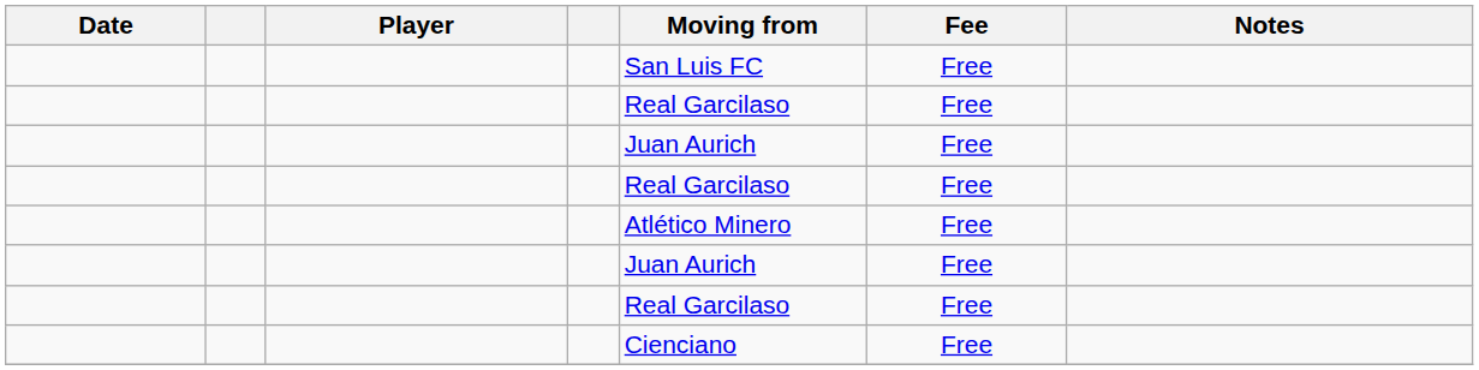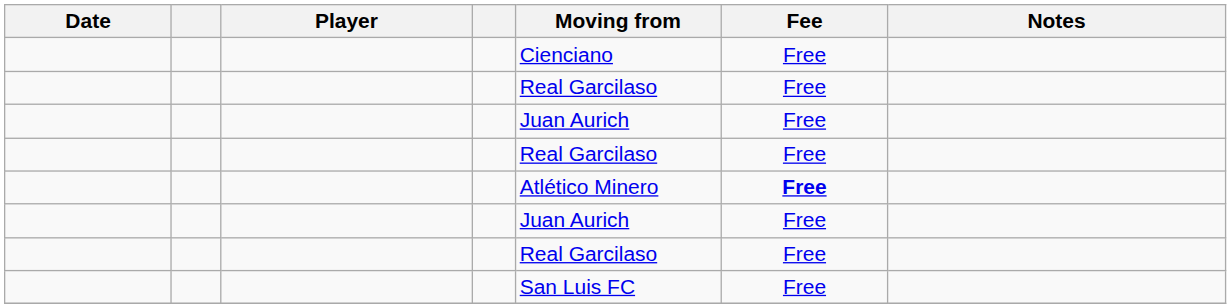row 2 | Moving from: San Luis FC -> Cienciano
row 6 | Fee: normal -> bold
row 9 | Moving from: Cienciano -> San Luis FC
